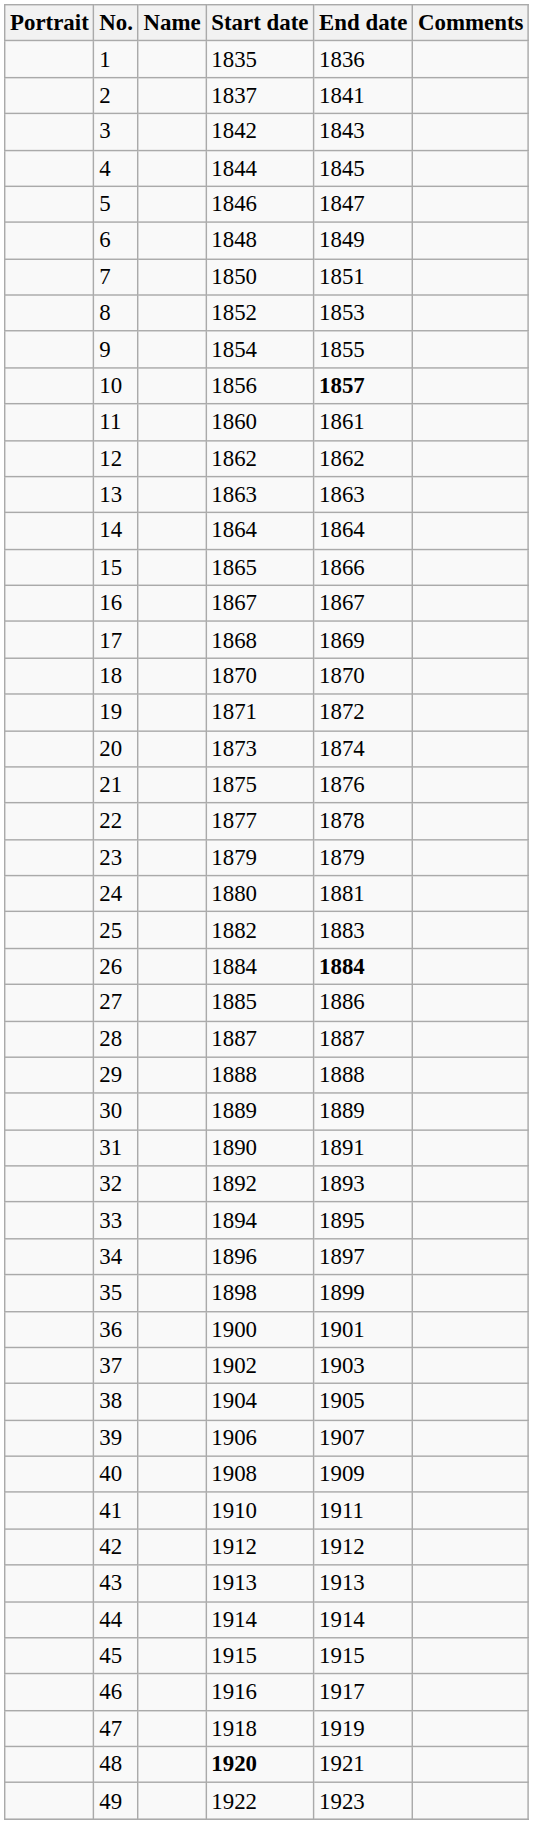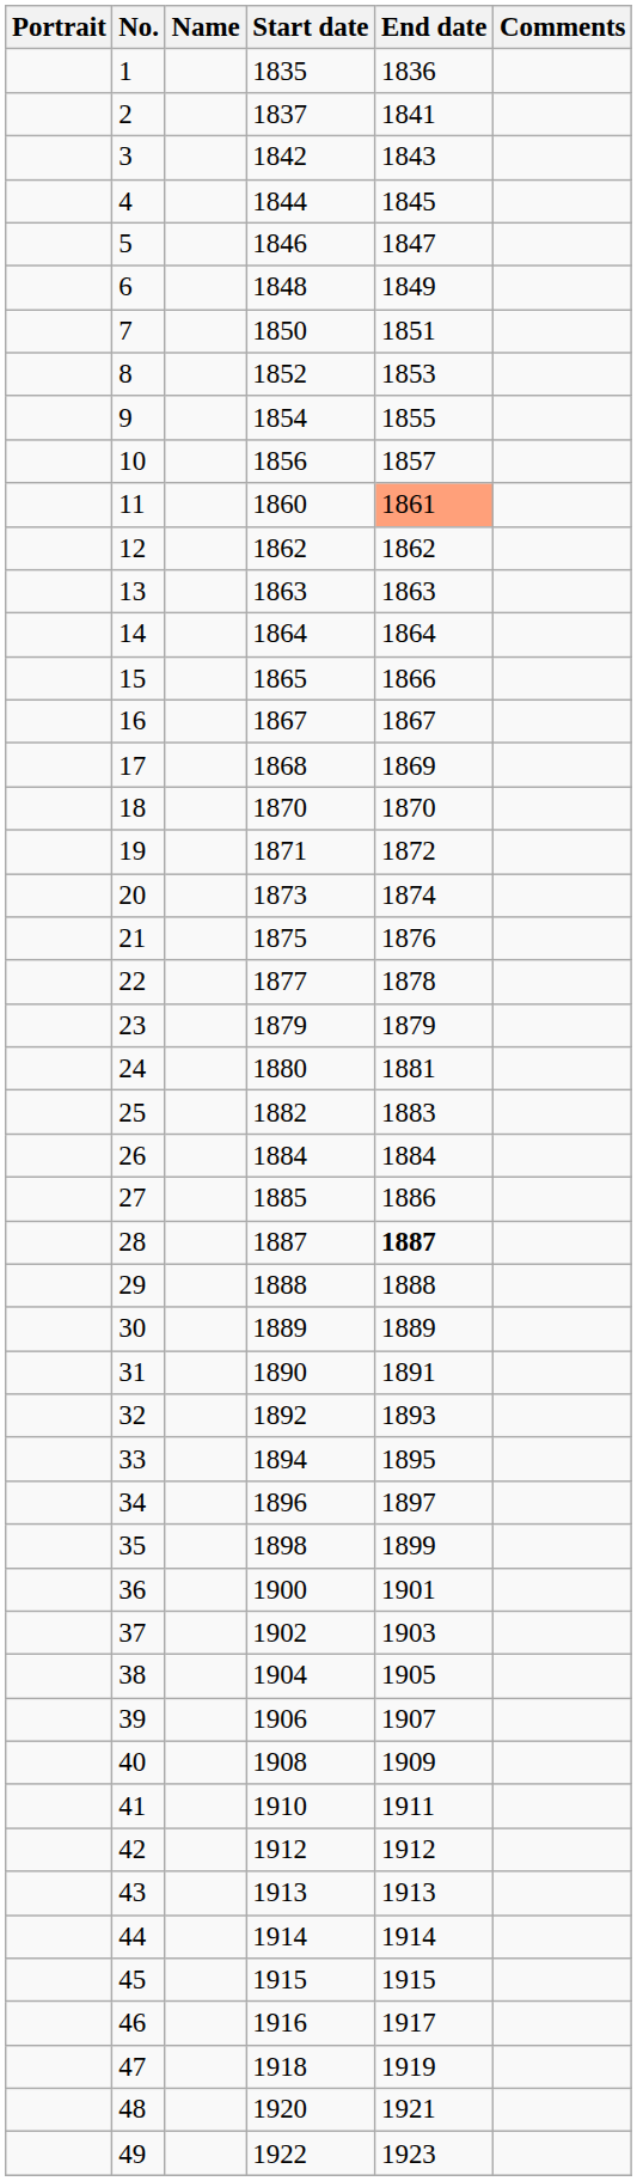10 | End date: bold -> normal
11 | End date: no background -> lightsalmon background
26 | End date: bold -> normal
28 | End date: normal -> bold
48 | Start date: bold -> normal
